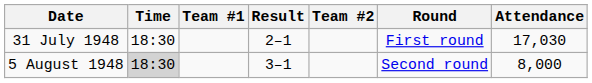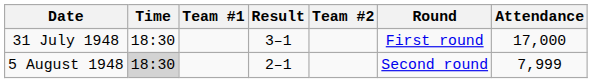31 July 1948 | Result: 2–1 -> 3–1
31 July 1948 | Attendance: 17,030 -> 17,000
5 August 1948 | Result: 3–1 -> 2–1
5 August 1948 | Attendance: 8,000 -> 7,999
